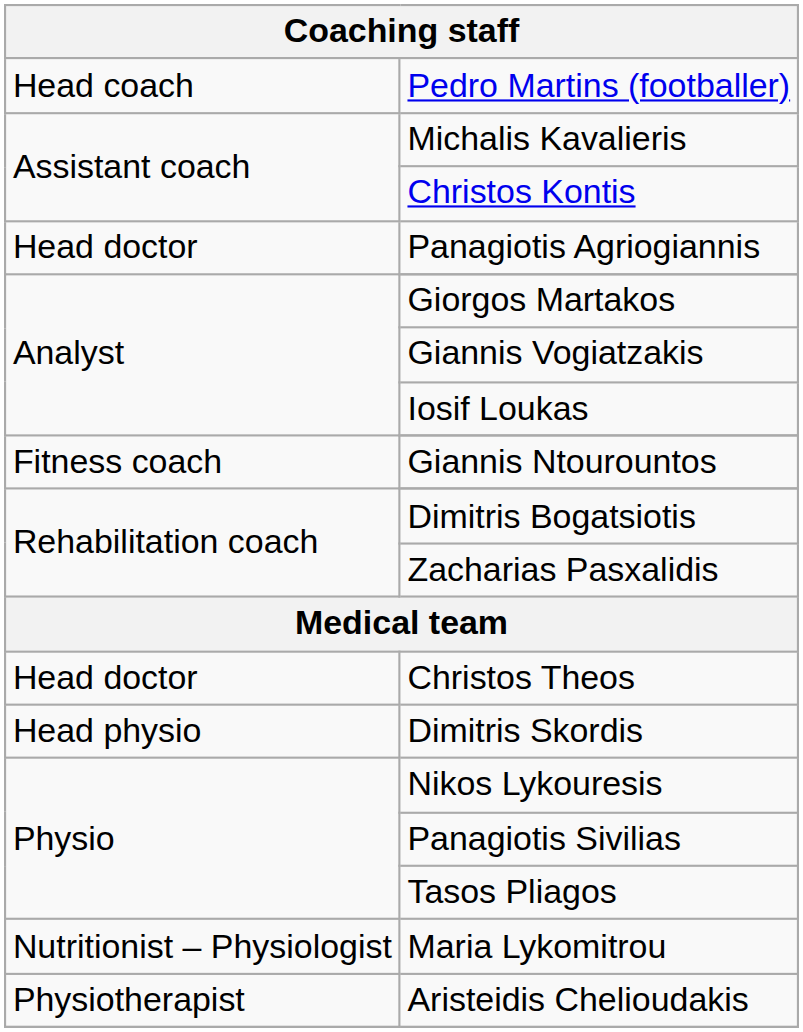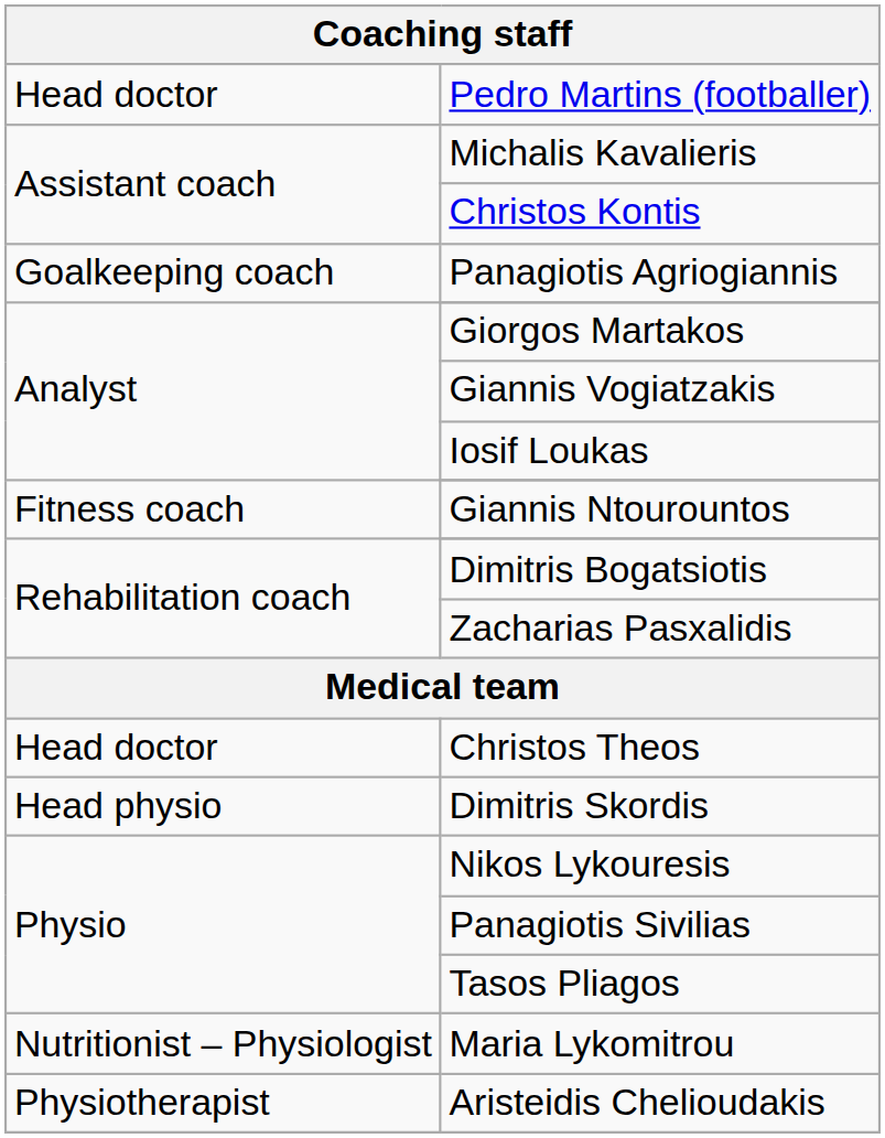row 2 | column 1: Head coach -> Head doctor
row 5 | column 1: Head doctor -> Goalkeeping coach
